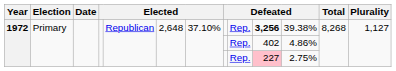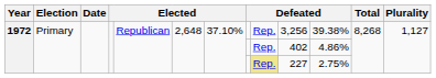row 2 | column 10: bold -> normal
row 4 | column 9: no background -> khaki background
row 4 | column 10: pink background -> no background
